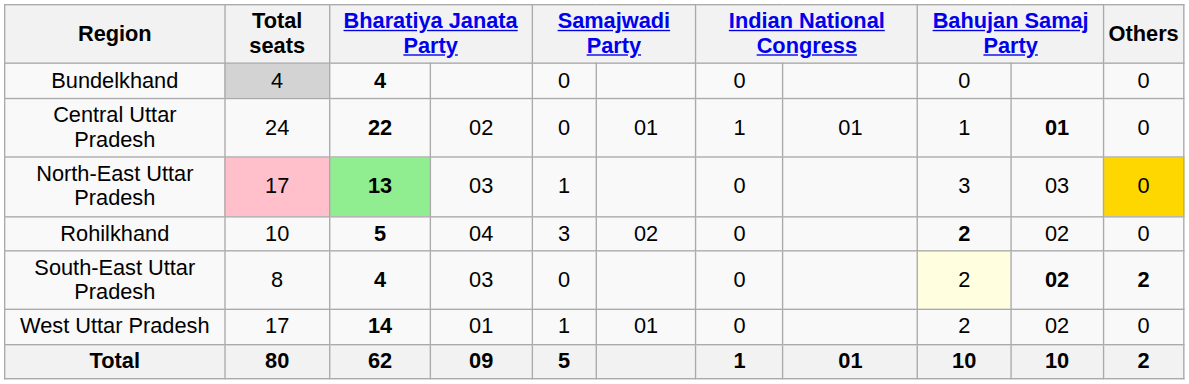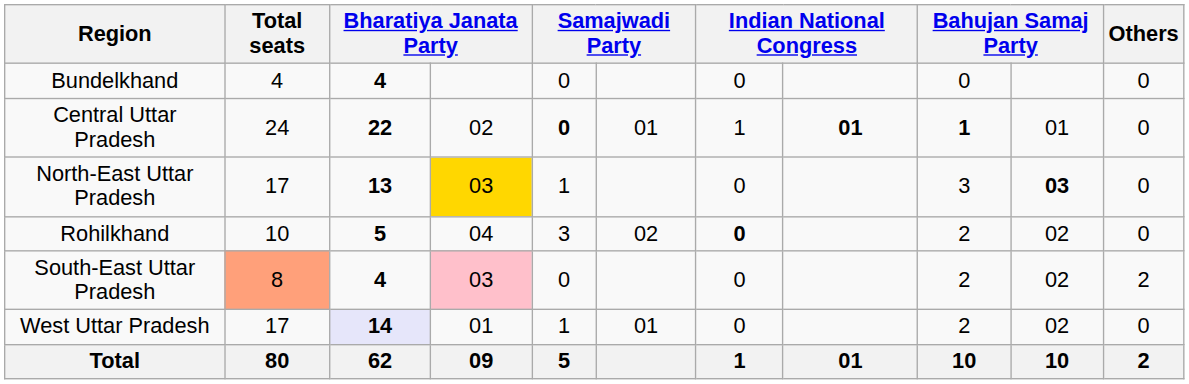Bundelkhand | Total seats: lightgrey background -> no background
Central Uttar Pradesh | column 5: normal -> bold
Central Uttar Pradesh | column 8: normal -> bold
Central Uttar Pradesh | column 9: normal -> bold
Central Uttar Pradesh | column 10: bold -> normal
North-East Uttar Pradesh | Total seats: pink background -> no background
North-East Uttar Pradesh | column 3: lightgreen background -> no background
North-East Uttar Pradesh | column 4: no background -> gold background
North-East Uttar Pradesh | column 10: normal -> bold
North-East Uttar Pradesh | Others: gold background -> no background
Rohilkhand | column 7: normal -> bold
Rohilkhand | column 9: bold -> normal
South-East Uttar Pradesh | Total seats: no background -> lightsalmon background
South-East Uttar Pradesh | column 4: no background -> pink background
South-East Uttar Pradesh | column 9: lightyellow background -> no background
South-East Uttar Pradesh | column 10: bold -> normal
South-East Uttar Pradesh | Others: bold -> normal
West Uttar Pradesh | column 3: no background -> lavender background
